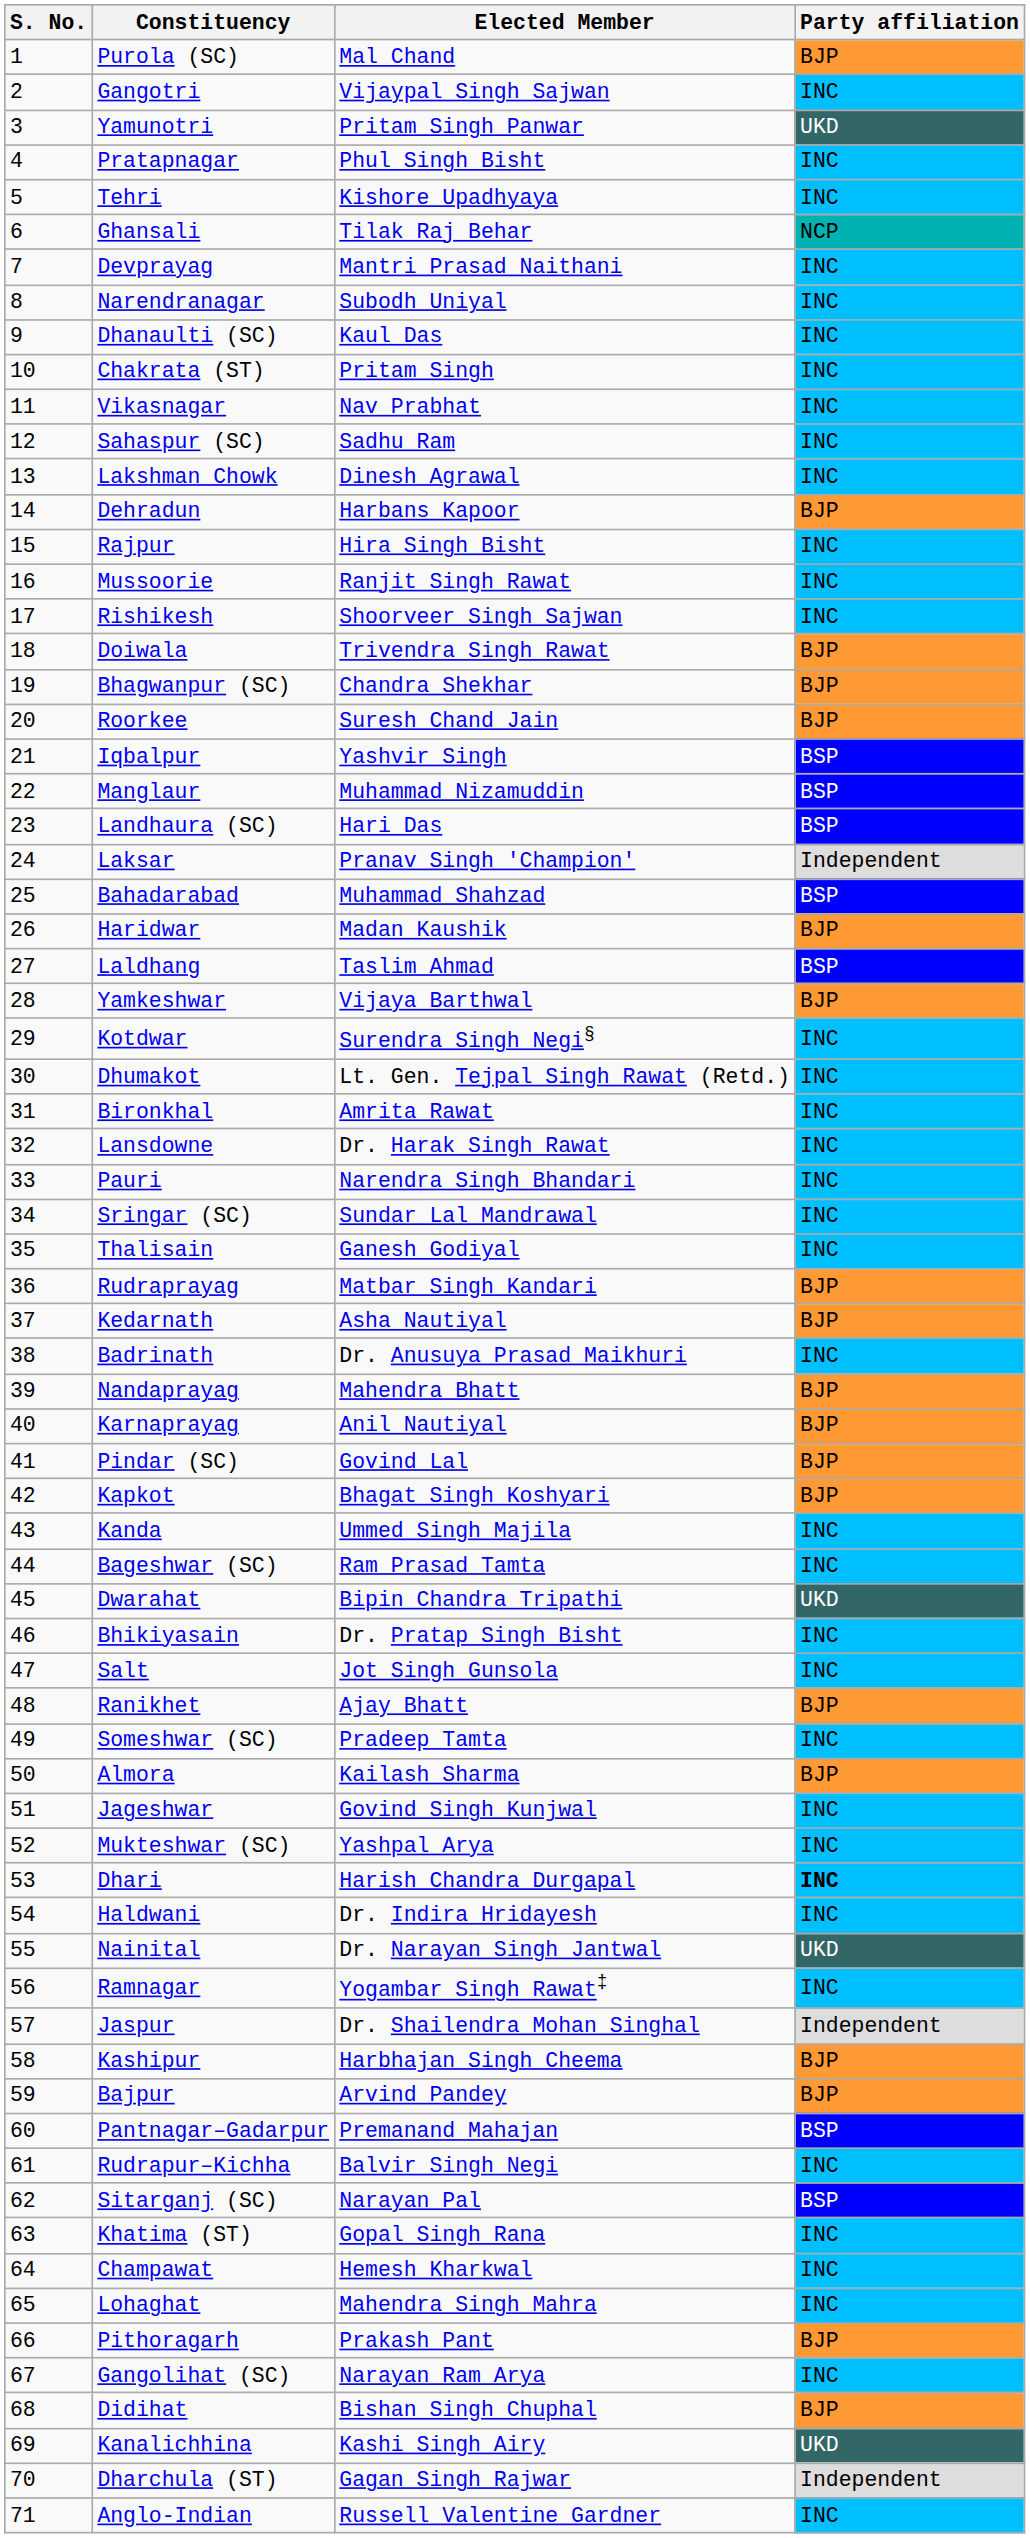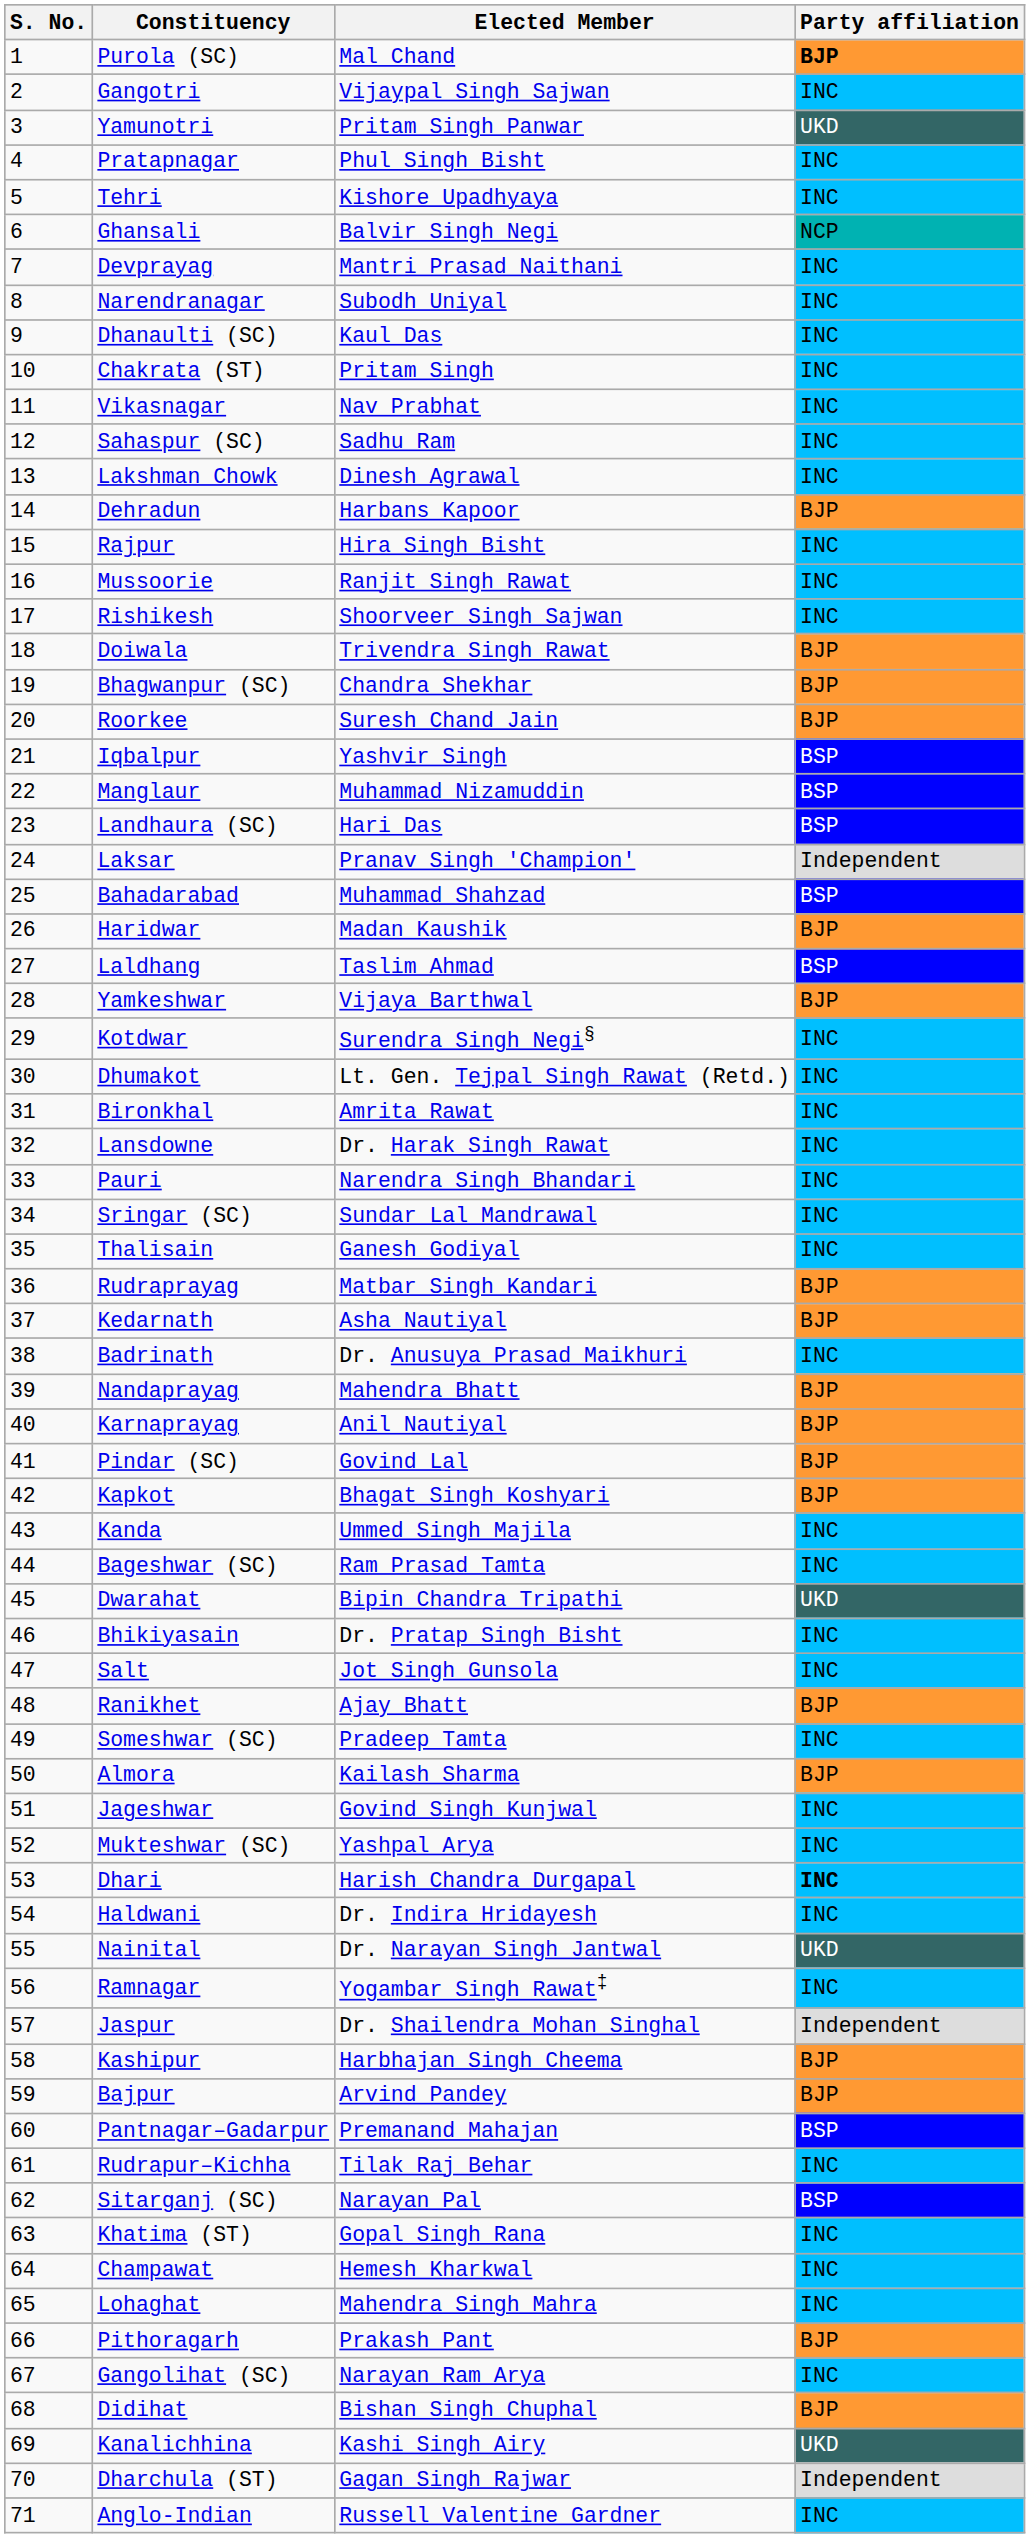Purola (SC) | Party affiliation: normal -> bold
Ghansali | Elected Member: Tilak Raj Behar -> Balvir Singh Negi
Rudrapur–Kichha | Elected Member: Balvir Singh Negi -> Tilak Raj Behar
